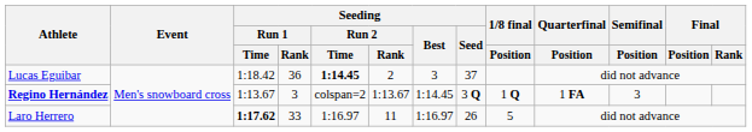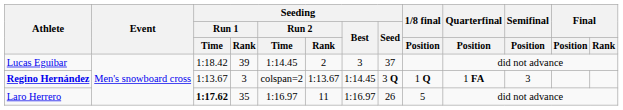Lucas Eguibar | Seeding / Run 1 / Rank: 36 -> 39
Lucas Eguibar | Seeding / Run 2 / Time: bold -> normal
Laro Herrero | Seeding / Run 1 / Rank: 33 -> 35
